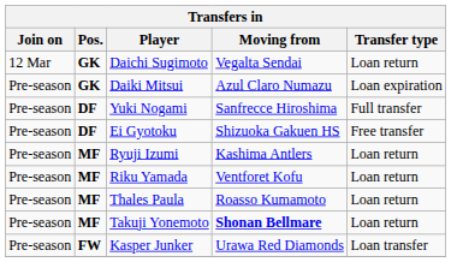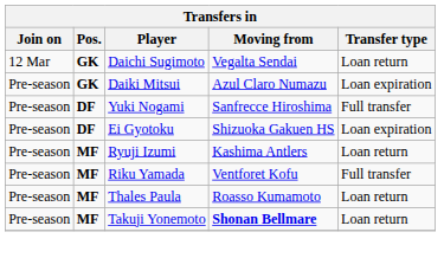Ei Gyotoku | Transfer type: Free transfer -> Loan expiration
Riku Yamada | Transfer type: Loan return -> Full transfer
- row: Pre-season | FW | Kasper Junker | Urawa Red Diamonds | Loan transfer
